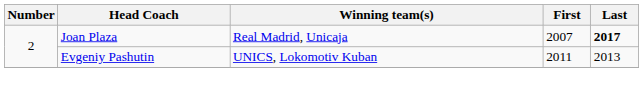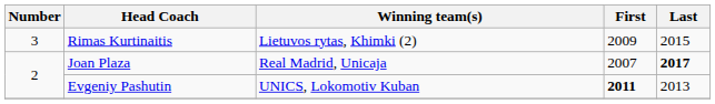+ row: 3 | Rimas Kurtinaitis | Lietuvos rytas, Khimki (2) | 2009 | 2015
Evgeniy Pashutin | First: normal -> bold
